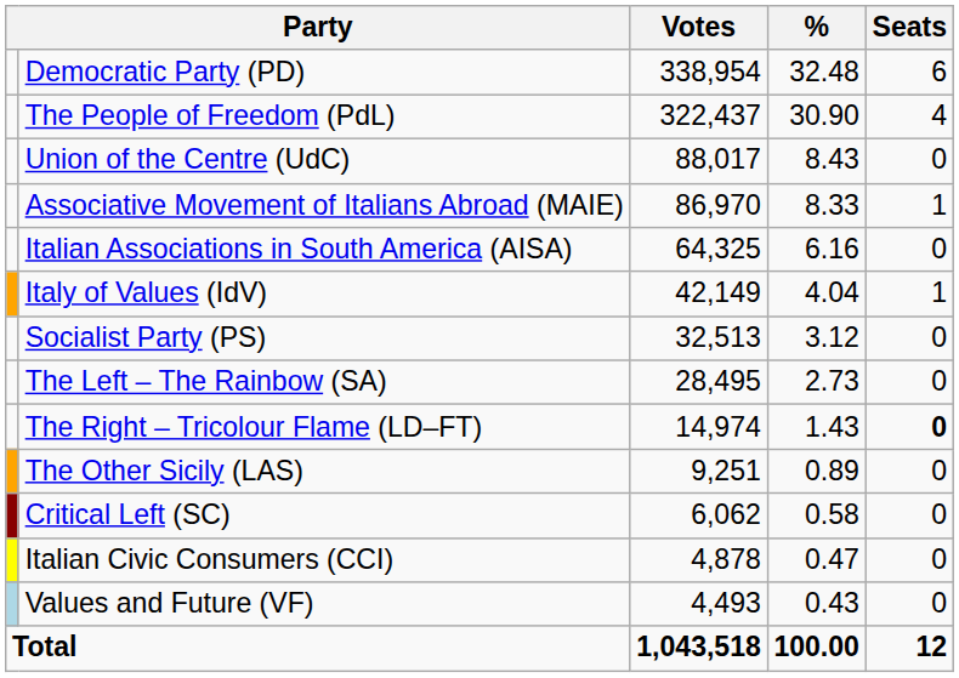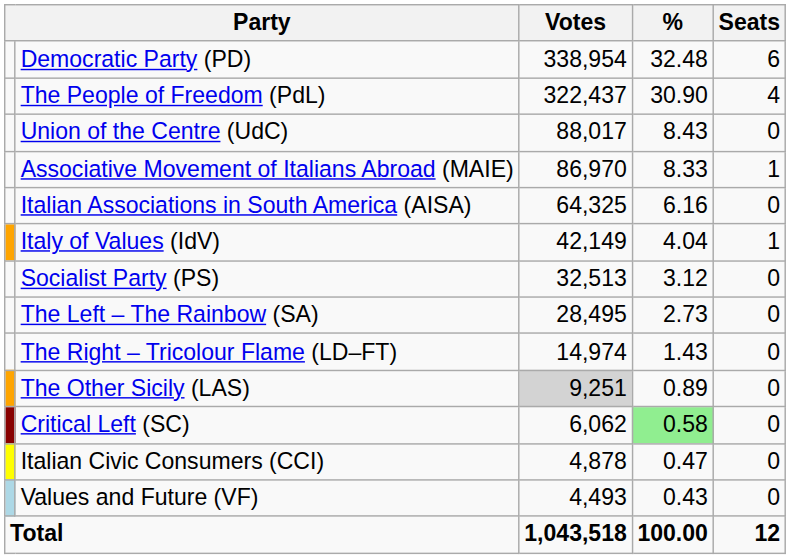The Right – Tricolour Flame (LD–FT) | Seats: bold -> normal
The Other Sicily (LAS) | Votes: no background -> lightgrey background
Critical Left (SC) | %: no background -> lightgreen background
